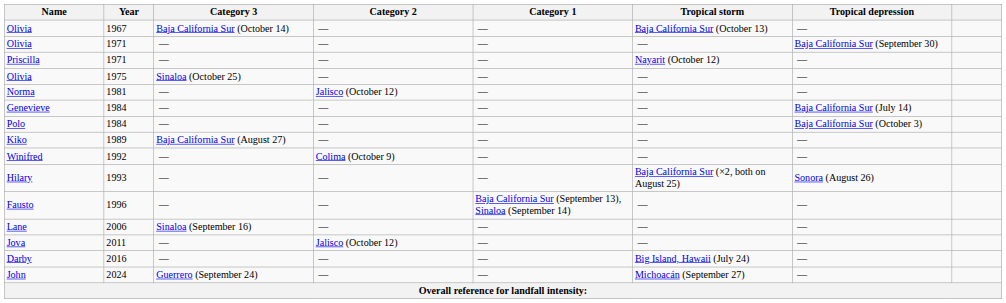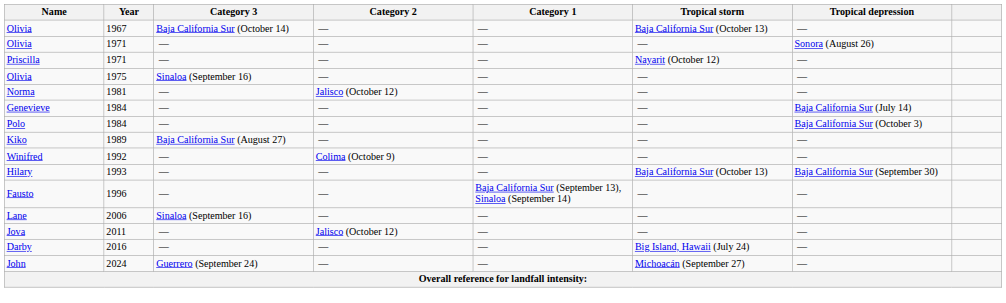Olivia / 1971 | Tropical depression: Baja California Sur (September 30) -> Sonora (August 26)
Olivia / 1975 | Category 3: Sinaloa (October 25) -> Sinaloa (September 16)
Hilary | Tropical storm: Baja California Sur (×2, both on August 25) -> Baja California Sur (October 13)
Hilary | Tropical depression: Sonora (August 26) -> Baja California Sur (September 30)
